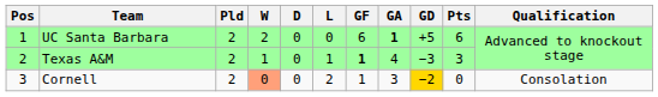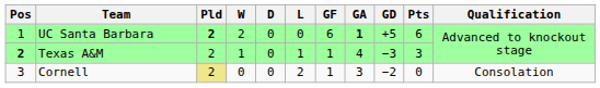UC Santa Barbara | Pld: normal -> bold
Texas A&M | Pos: normal -> bold
Texas A&M | GF: bold -> normal
Cornell | Pld: no background -> khaki background
Cornell | W: lightsalmon background -> no background
Cornell | GD: gold background -> no background
